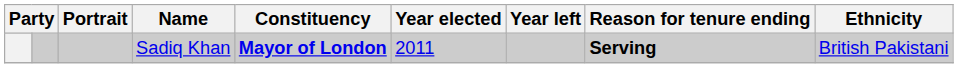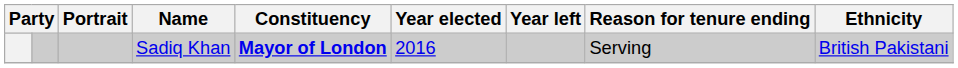Sadiq Khan | Year elected: 2011 -> 2016
Sadiq Khan | Reason for tenure ending: bold -> normal
